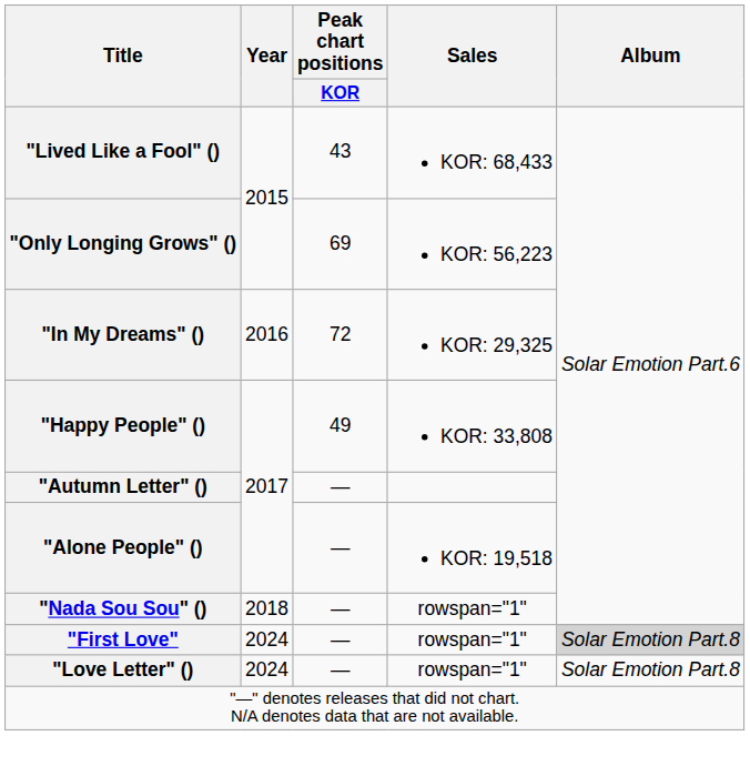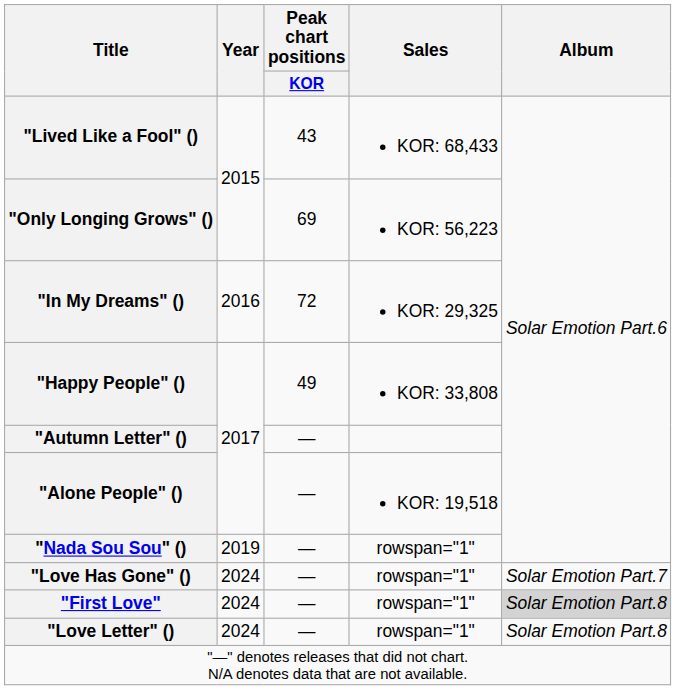"Nada Sou Sou" () | Year: 2018 -> 2019
+ row: "Love Has Gone" () | 2024 | — | rowspan="1" | Solar Emotion Part.7
